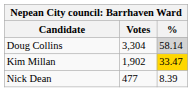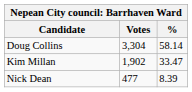Doug Collins | %: lightgrey background -> no background
Kim Millan | %: gold background -> no background
